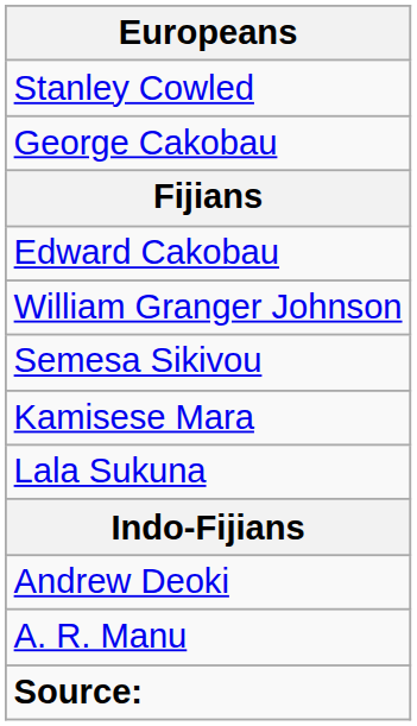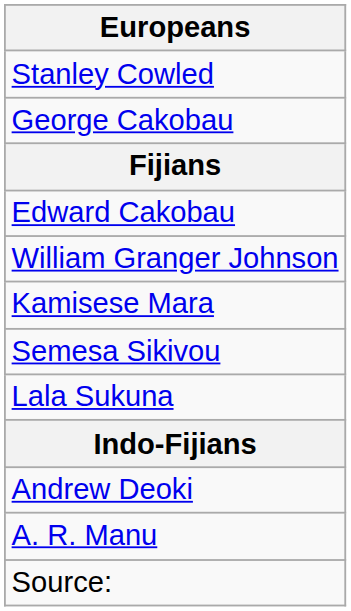row 7 | column 1: Semesa Sikivou -> Kamisese Mara
row 8 | column 1: Kamisese Mara -> Semesa Sikivou
row 13 | column 1: bold -> normal
